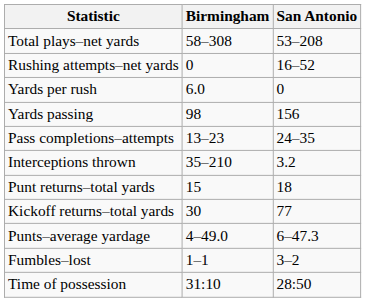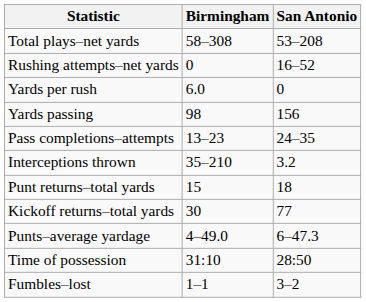rows swapped: Fumbles–lost <-> Time of possession
